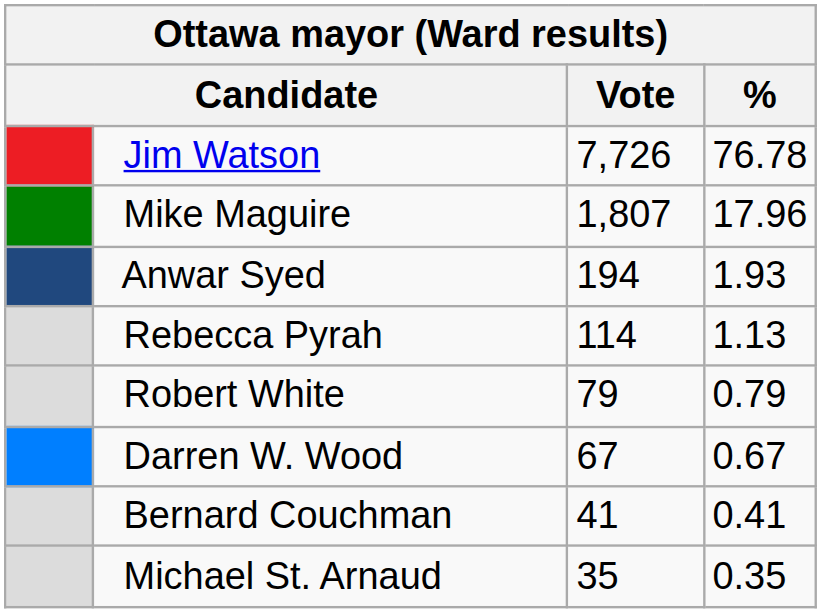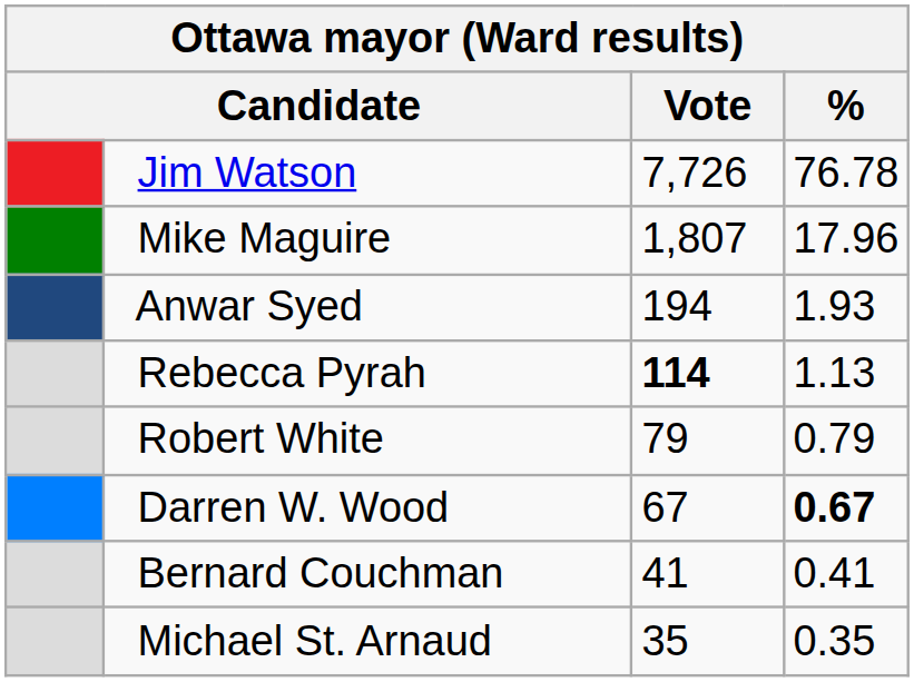Rebecca Pyrah | Vote: normal -> bold
Darren W. Wood | %: normal -> bold
